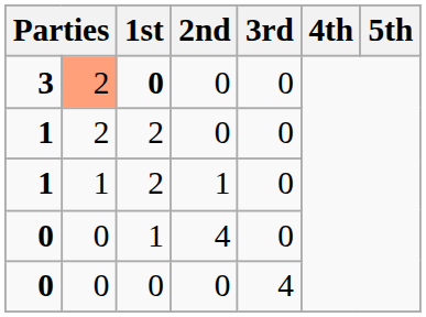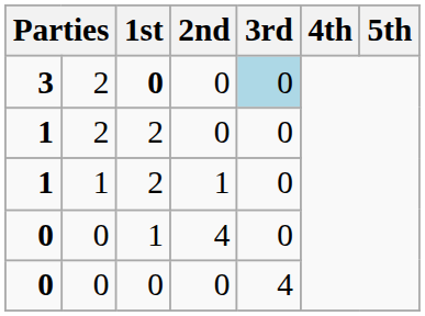3 | column 2: lightsalmon background -> no background
3 | 3rd: no background -> lightblue background
